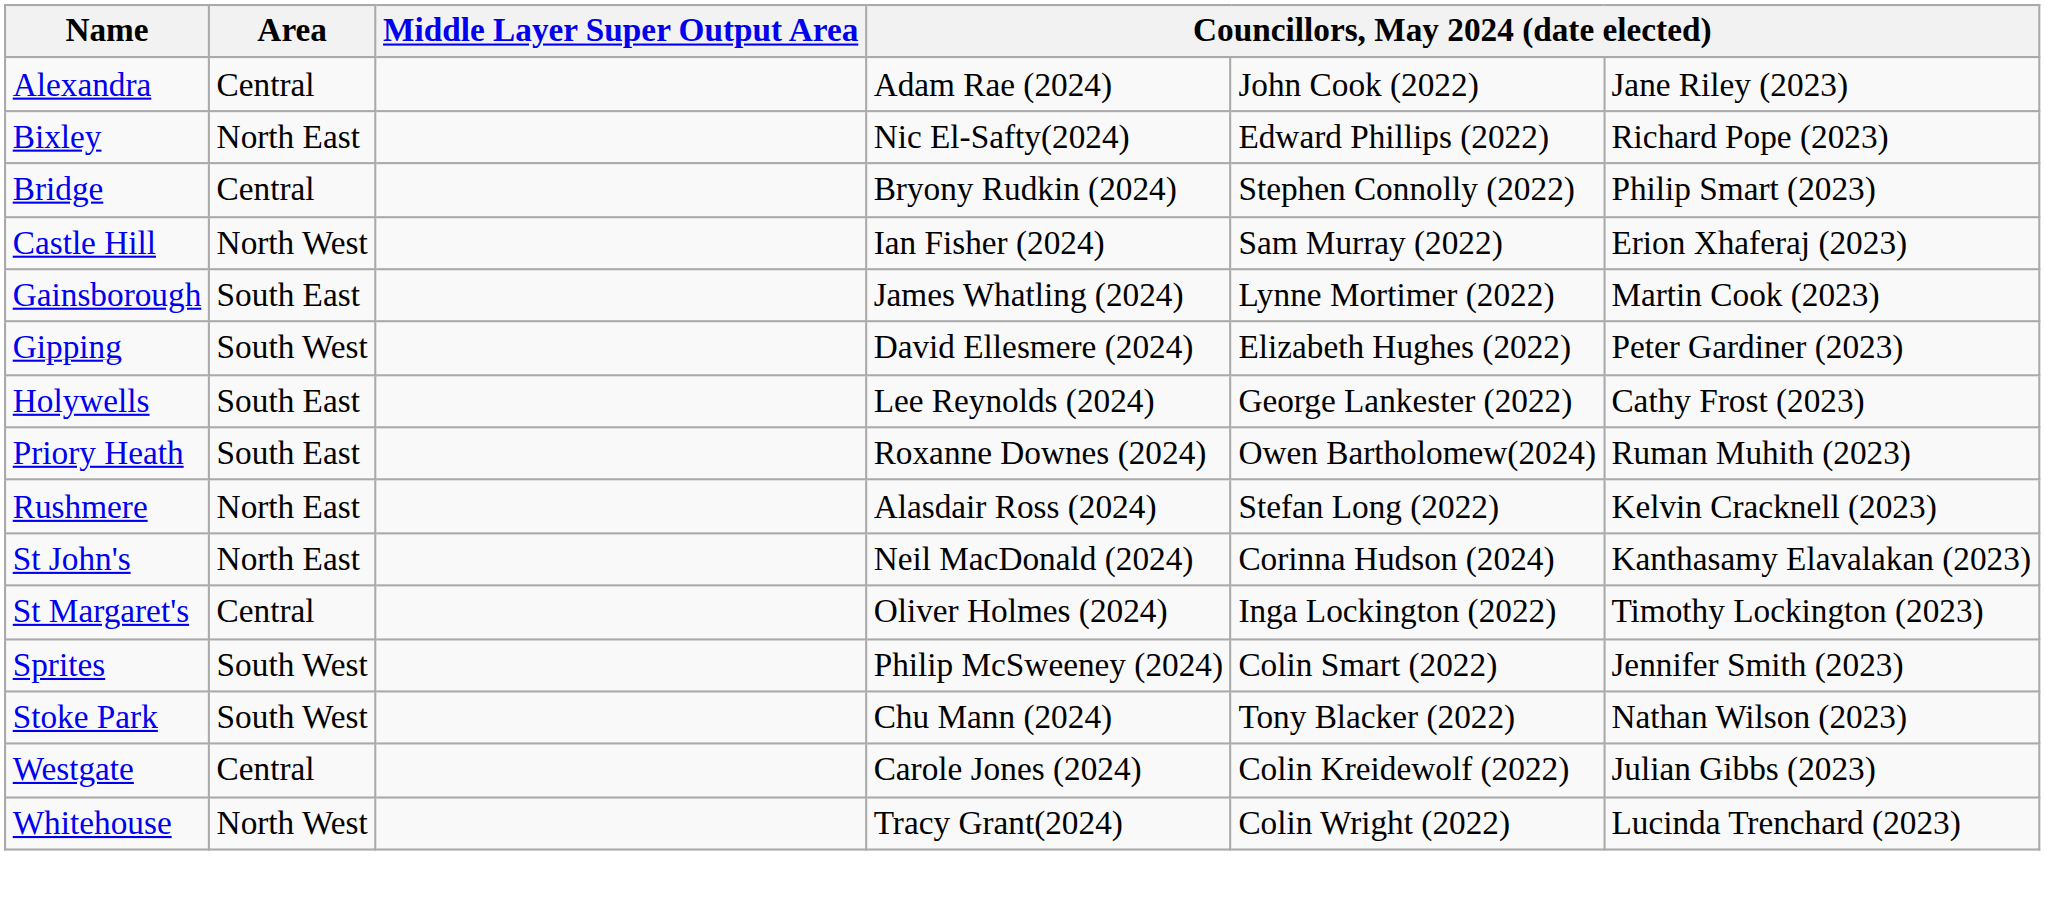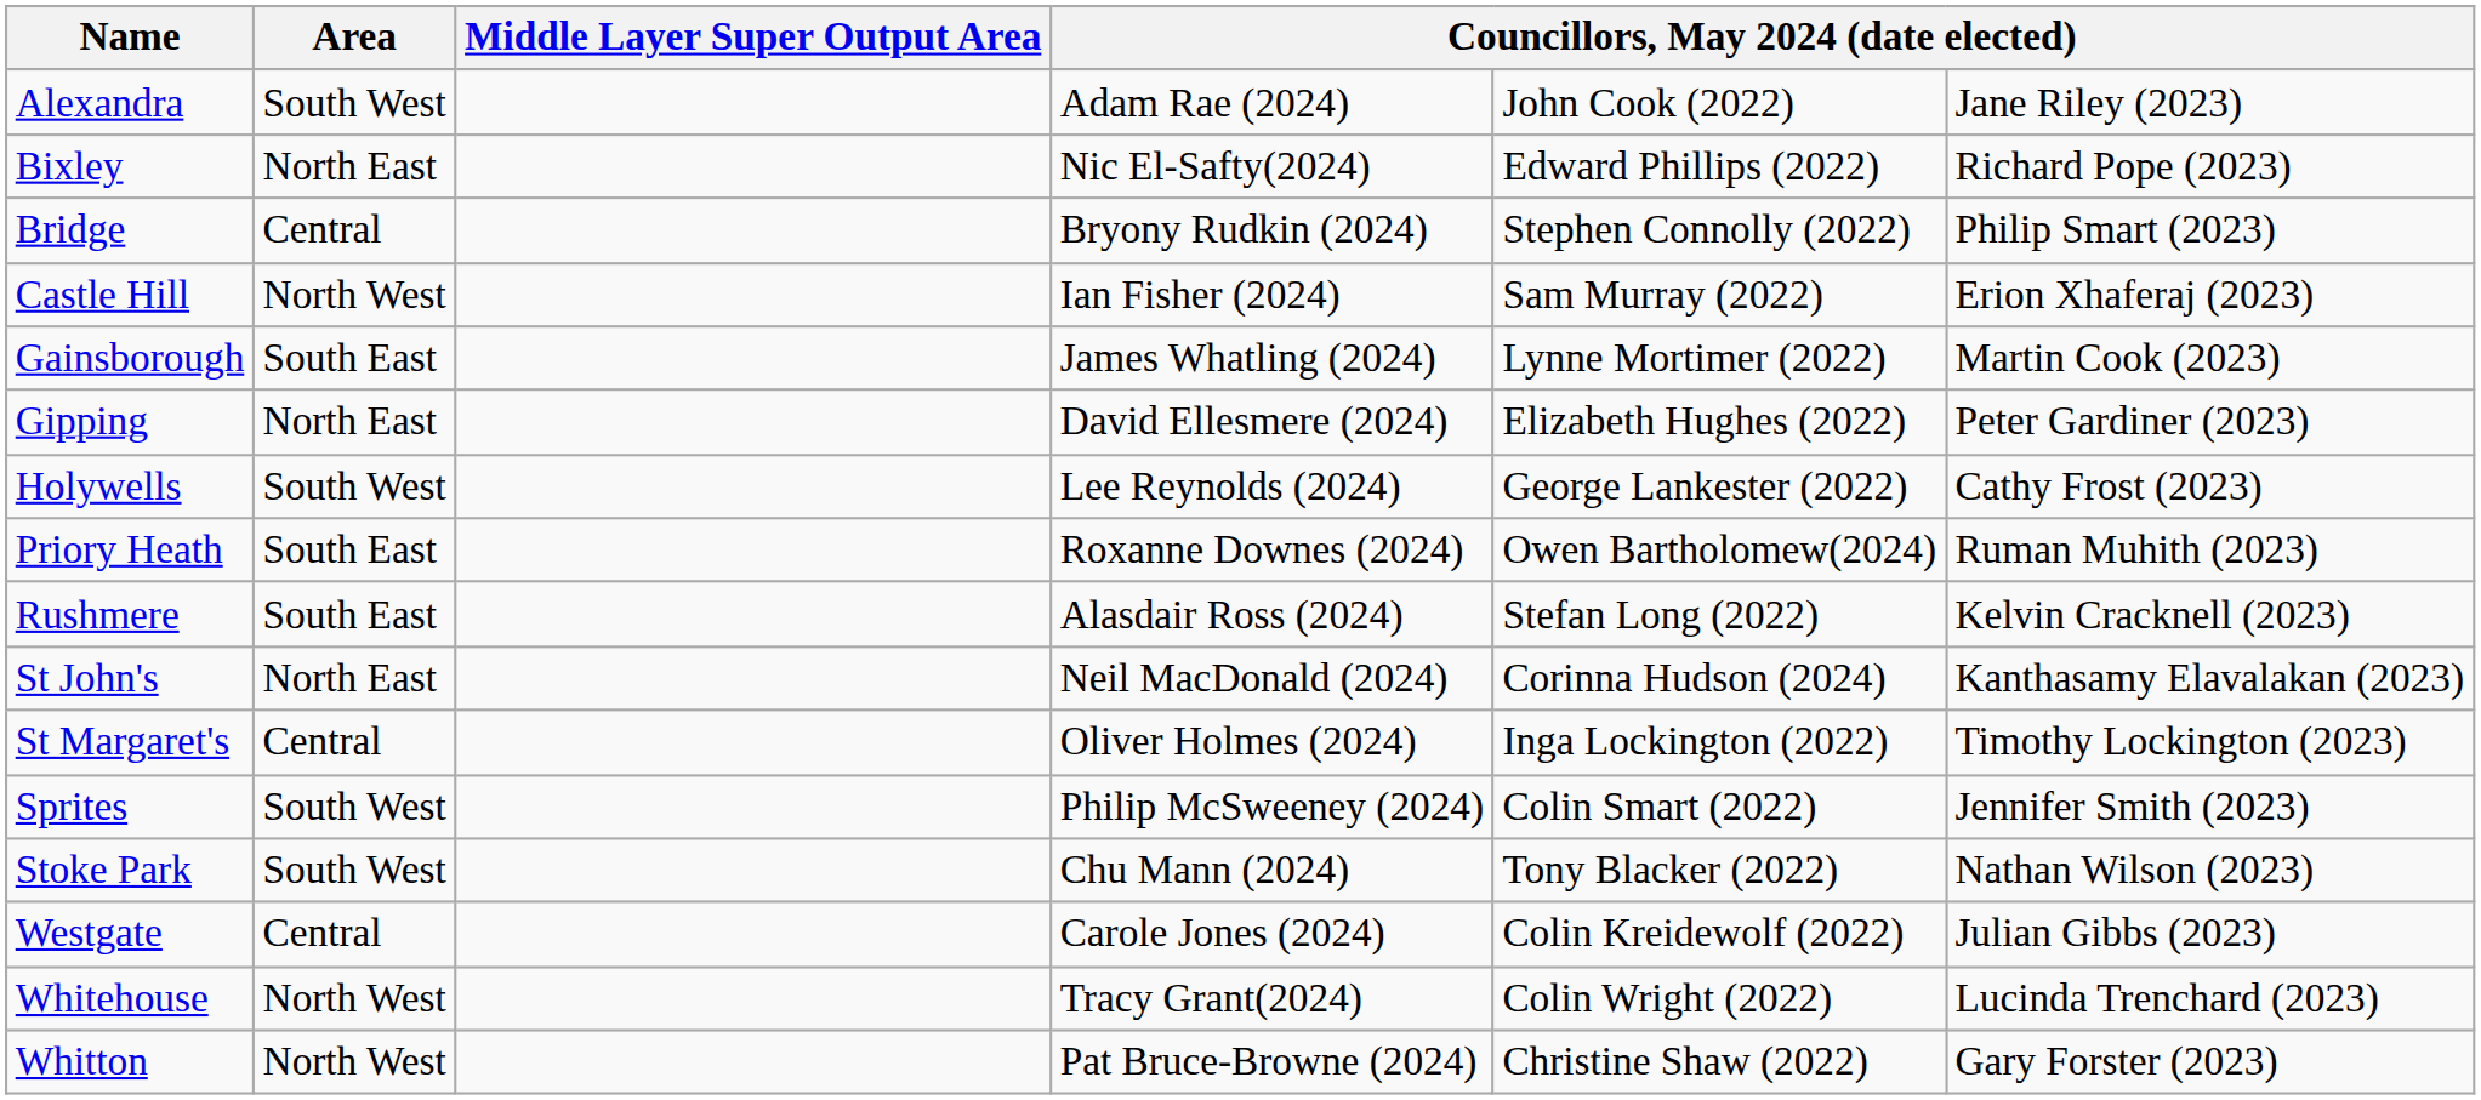Alexandra | Area: Central -> South West
Gipping | Area: South West -> North East
Holywells | Area: South East -> South West
Rushmere | Area: North East -> South East
+ row: Whitton | North West | Pat Bruce-Browne (2024) | Christine Shaw (2022) | Gary Forster (2023)
